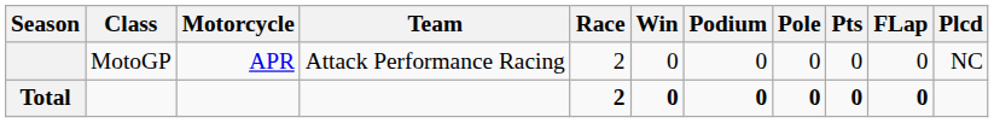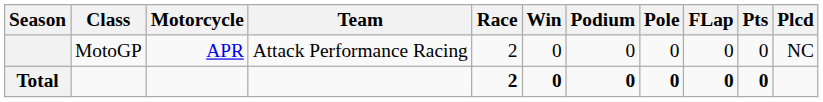columns swapped: FLap <-> Pts
